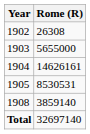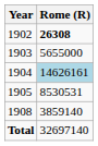1902 | Rome (R): normal -> bold
1904 | Rome (R): no background -> lightblue background
